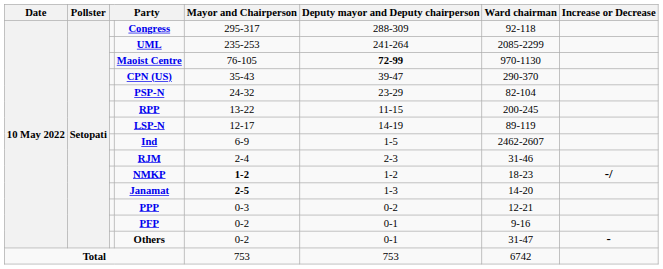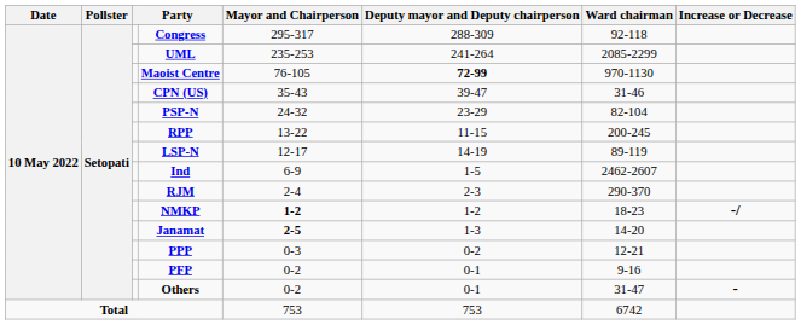CPN (US) | Ward chairman: 290-370 -> 31-46
RJM | Ward chairman: 31-46 -> 290-370
